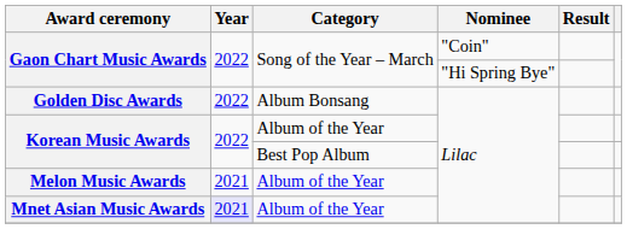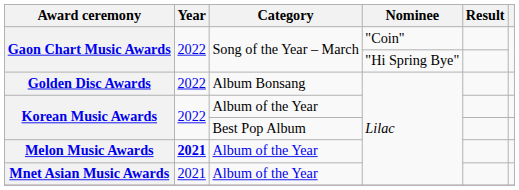Melon Music Awards | Year: normal -> bold
Mnet Asian Music Awards | Year: lavender background -> no background
